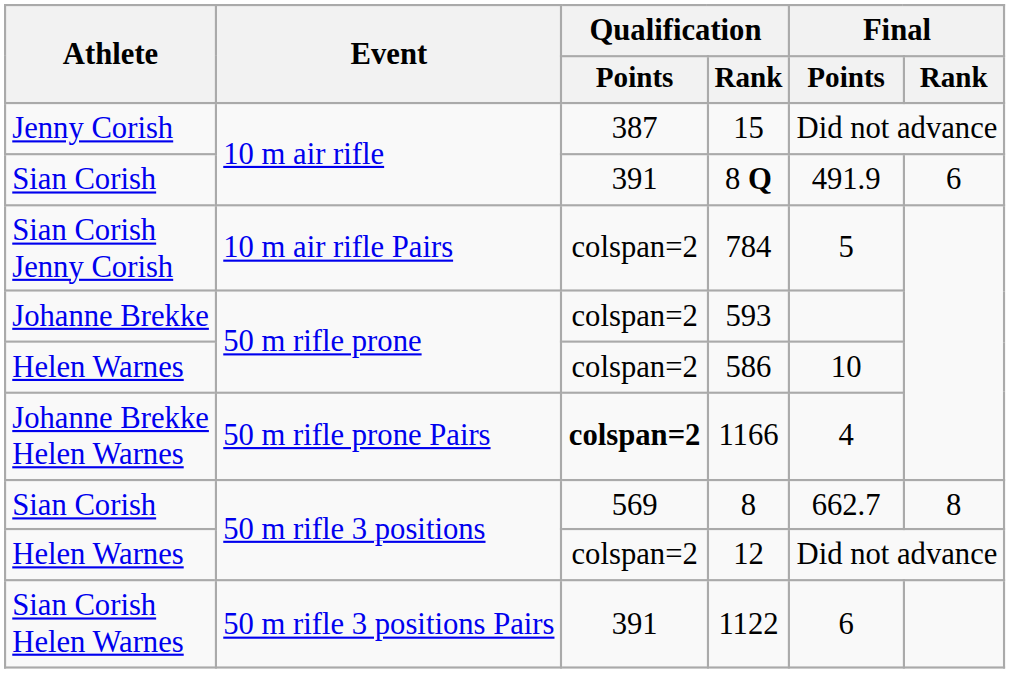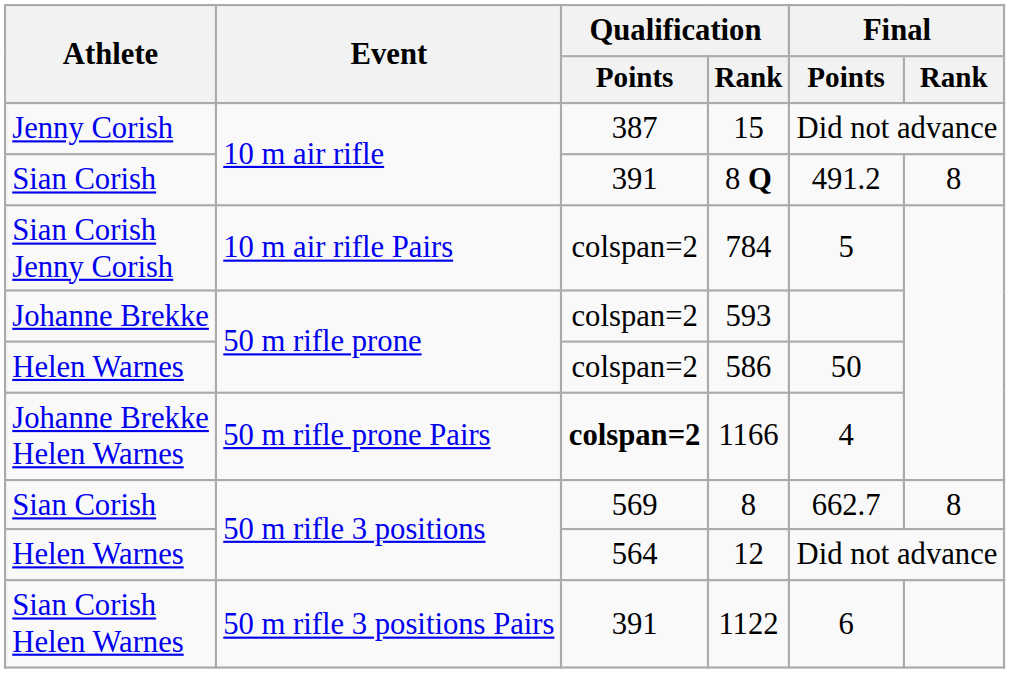8 Q | Final / Points: 491.9 -> 491.2
8 Q | Final / Rank: 6 -> 8
586 | Final / Points: 10 -> 50
12 | Qualification / Points: colspan=2 -> 564
